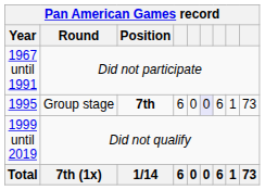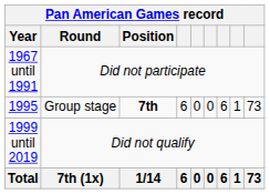1995 | column 6: lavender background -> no background
